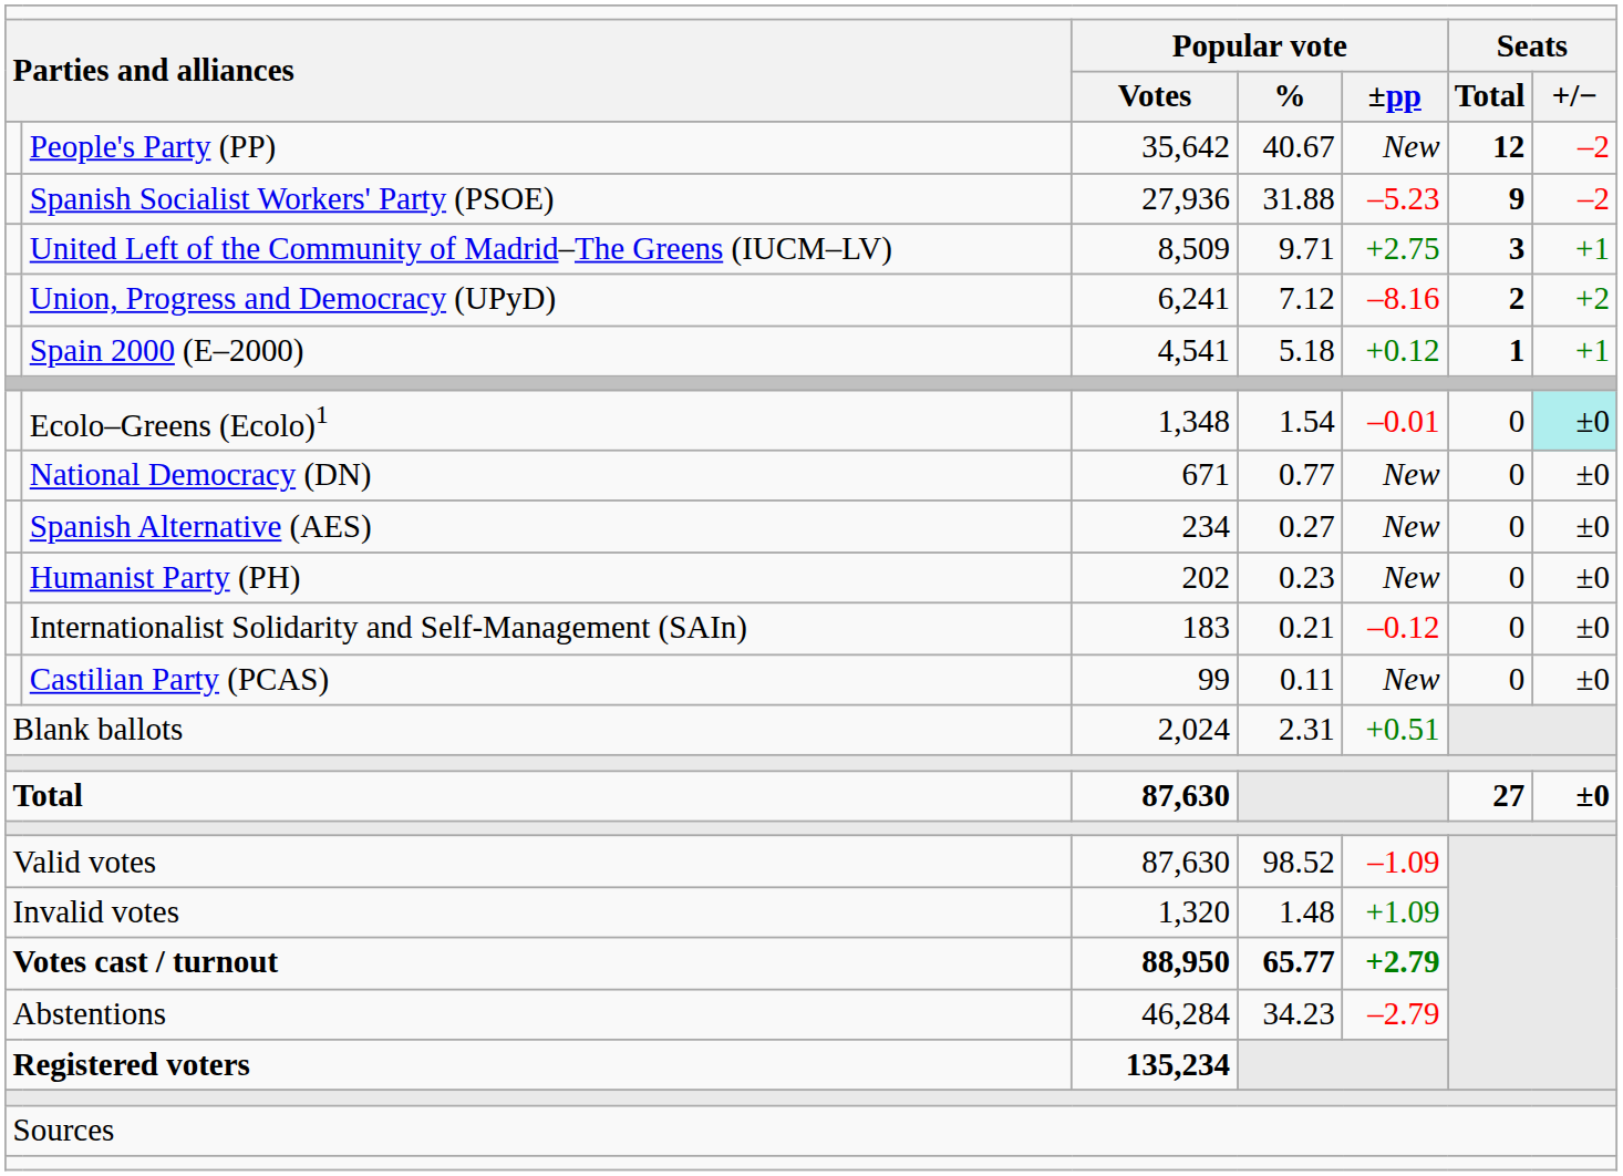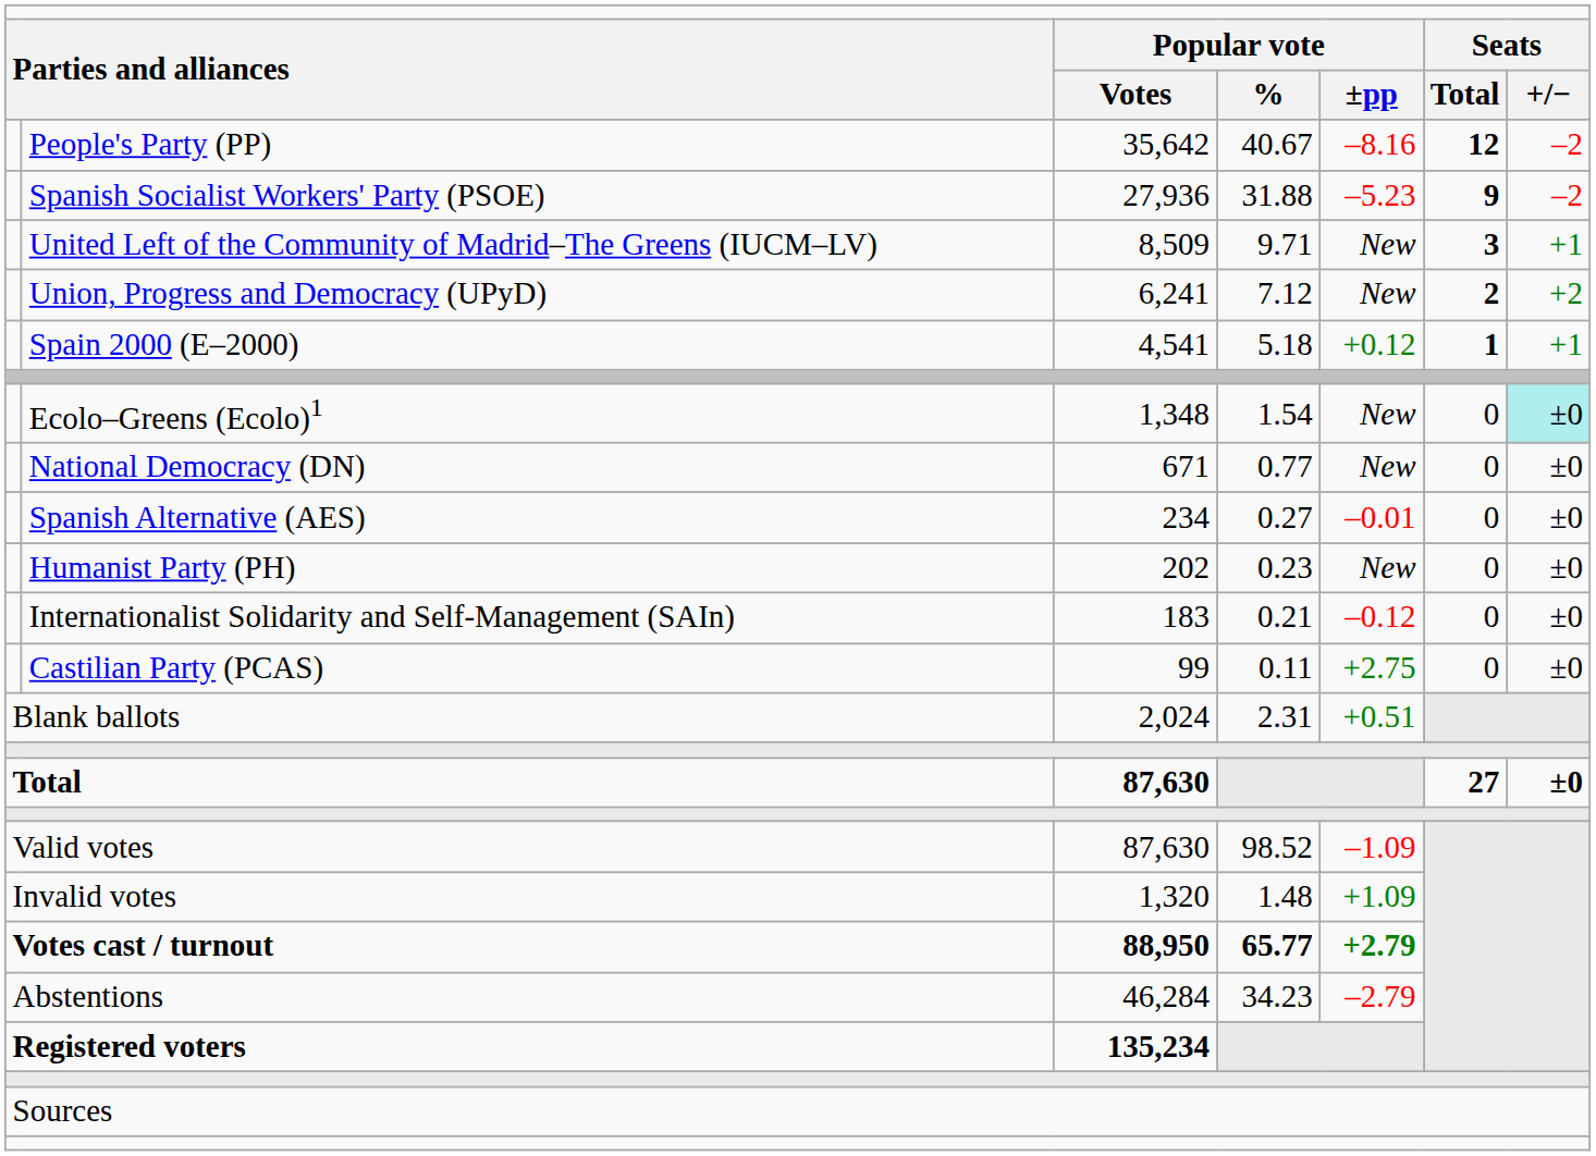People's Party (PP) | column 5: New -> –8.16
United Left of the Community of Madrid–The Greens (IUCM–LV) | column 5: +2.75 -> New
Union, Progress and Democracy (UPyD) | column 5: –8.16 -> New
Ecolo–Greens (Ecolo)1 | column 5: –0.01 -> New
Spanish Alternative (AES) | column 5: New -> –0.01
Castilian Party (PCAS) | column 5: New -> +2.75
